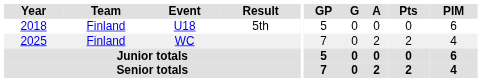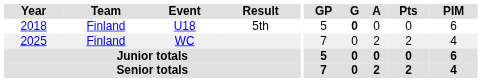U18 | G: normal -> bold
